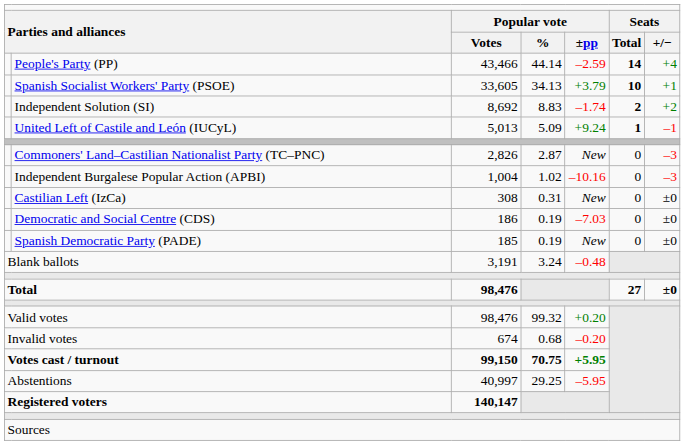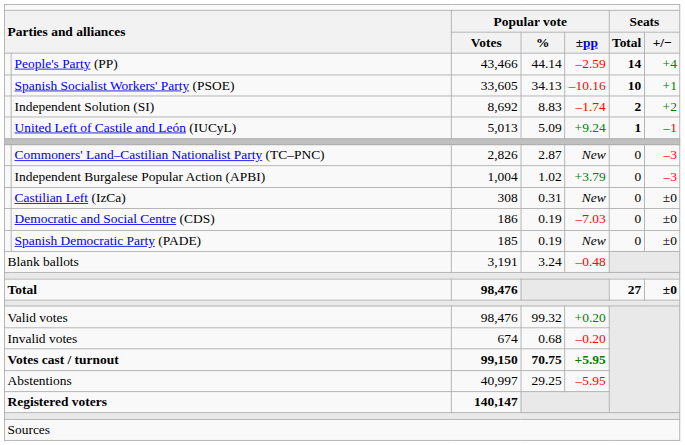Spanish Socialist Workers' Party (PSOE) | column 5: +3.79 -> –10.16
Independent Burgalese Popular Action (APBI) | column 5: –10.16 -> +3.79
